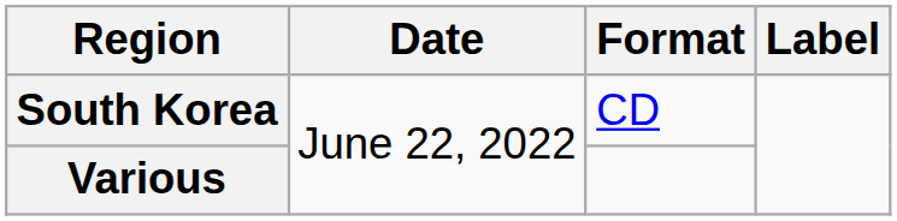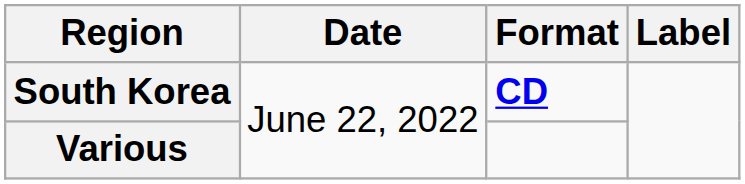South Korea | Format: normal -> bold
